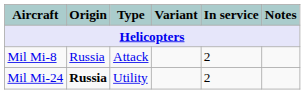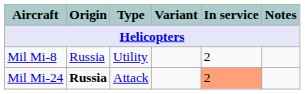Mil Mi-8 | Type: Attack -> Utility
Mil Mi-24 | Type: Utility -> Attack
Mil Mi-24 | In service: no background -> lightsalmon background
